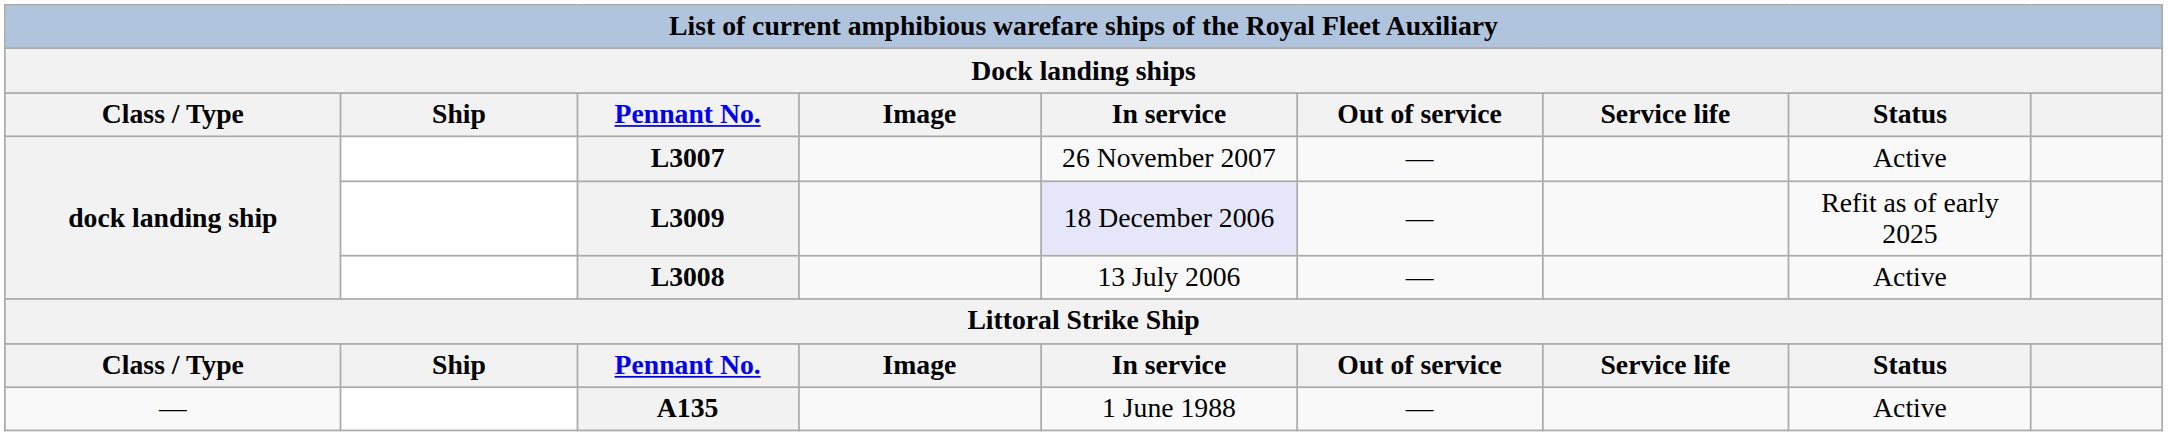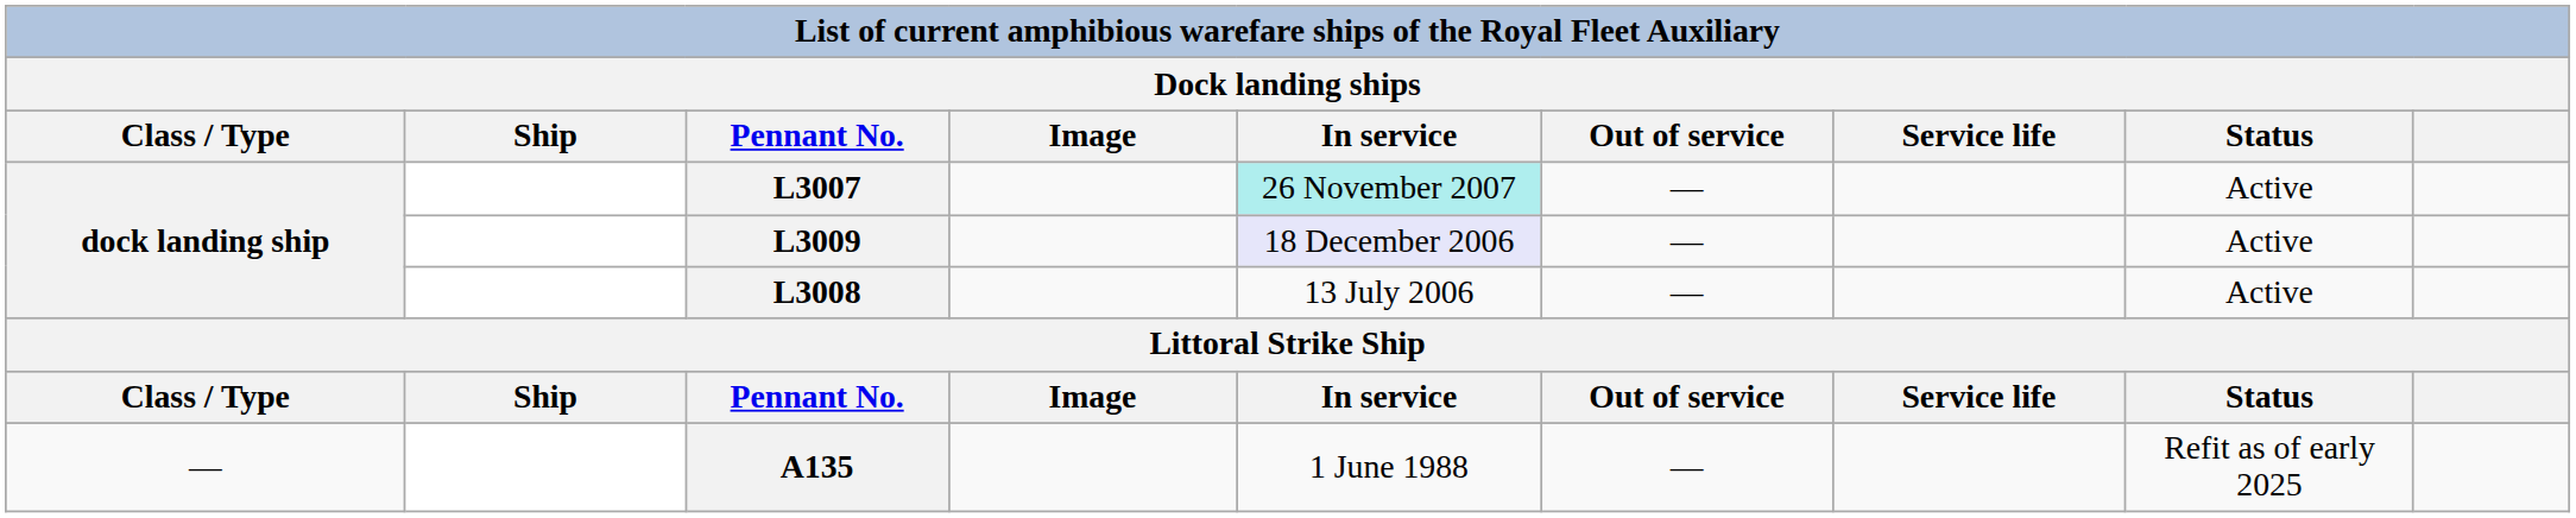L3007 | In service: no background -> paleturquoise background
L3009 | Status: Refit as of early 2025 -> Active
A135 | Status: Active -> Refit as of early 2025
